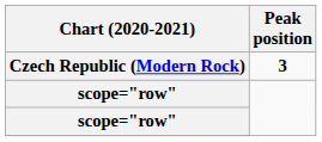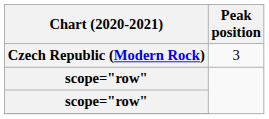Czech Republic (Modern Rock) | Peak position: bold -> normal
